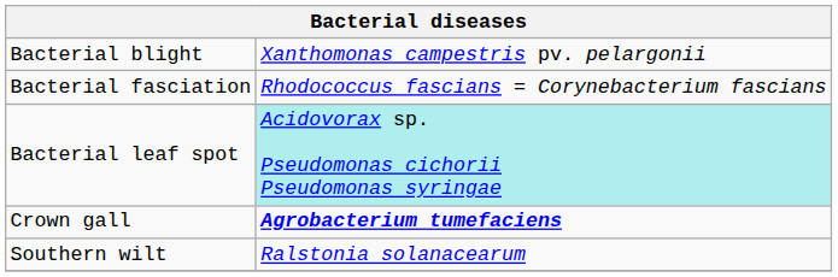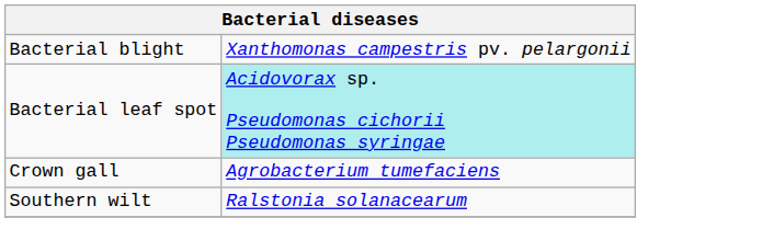- row: Bacterial fasciation | Rhodococcus fascians = Corynebacterium fascians
Crown gall | column 2: bold -> normal
